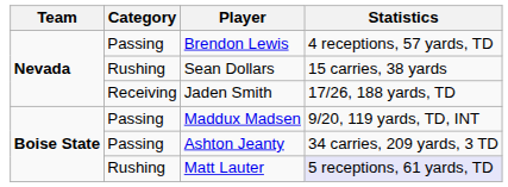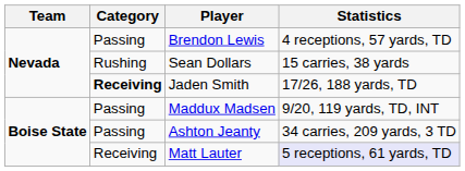Jaden Smith | Category: normal -> bold
Matt Lauter | Category: Rushing -> Receiving
